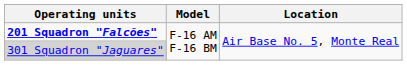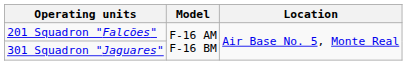201 Squadron "Falcões" | Operating units: bold -> normal
301 Squadron "Jaguares" | Operating units: lightgrey background -> no background
